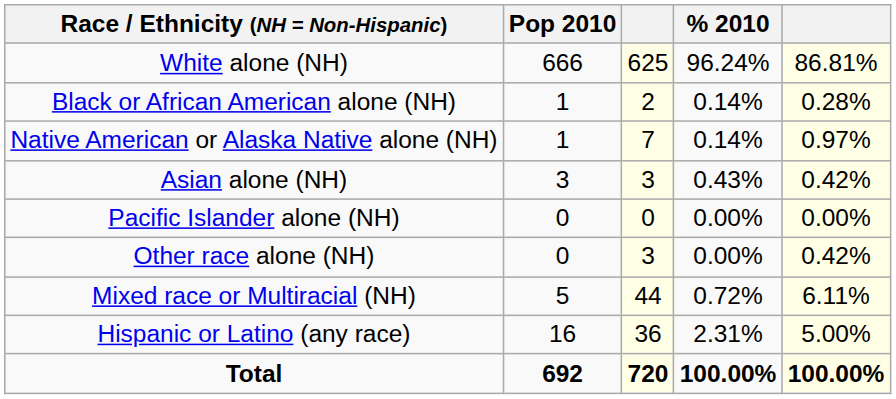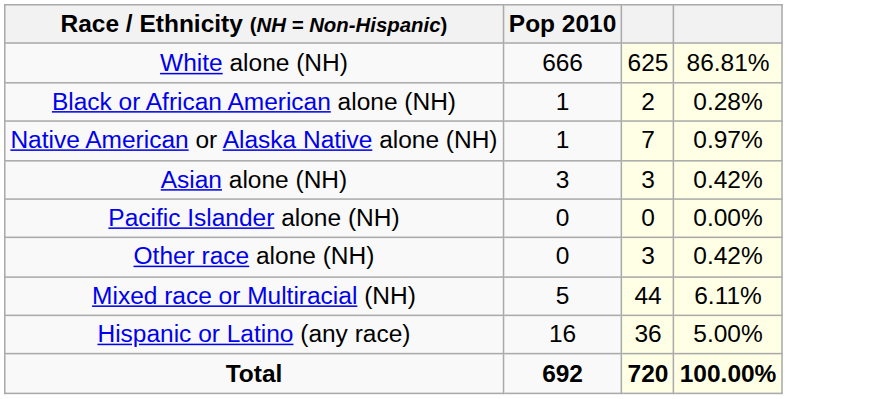- column: % 2010 | 96.24% | 0.14% | 0.14% | 0.43% | 0.00% | 0.00% | 0.72% | 2.31% | 100.00%
